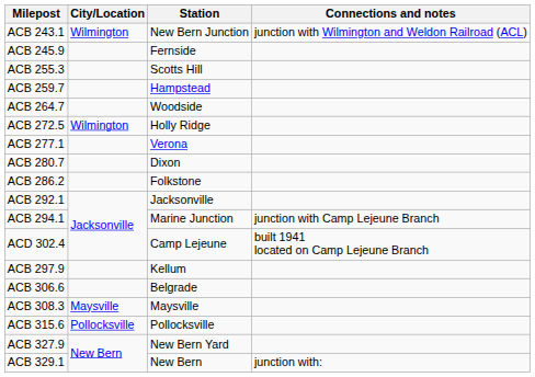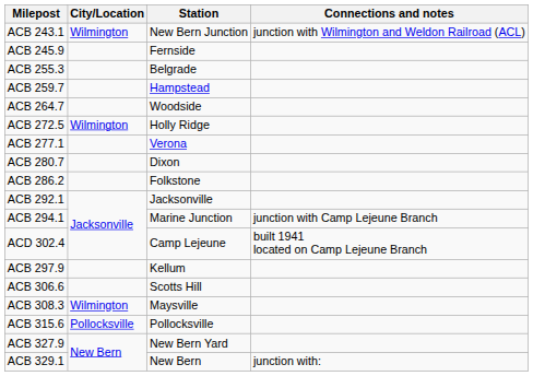ACB 255.3 | Station: Scotts Hill -> Belgrade
ACB 306.6 | Station: Belgrade -> Scotts Hill
ACB 308.3 | City/Location: Maysville -> Wilmington
